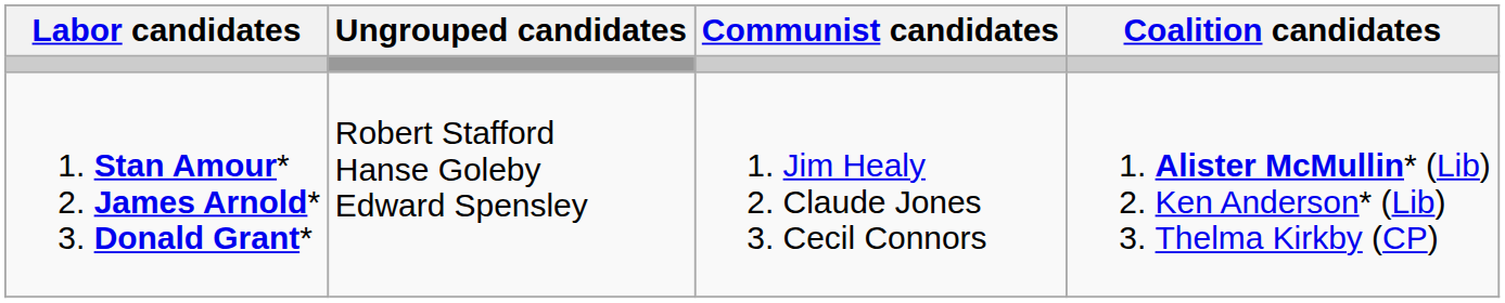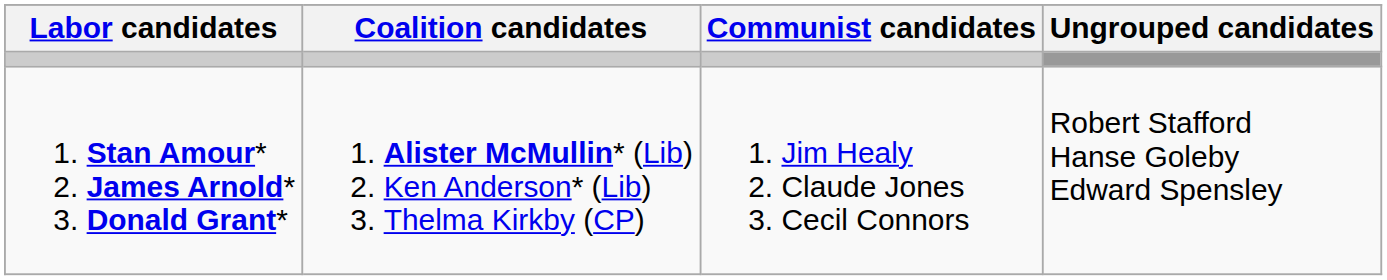columns swapped: Coalition candidates <-> Ungrouped candidates
